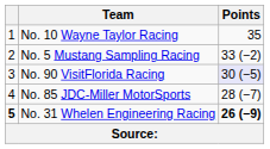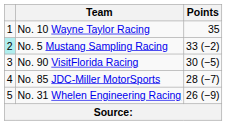No. 5 Mustang Sampling Racing | column 1: no background -> paleturquoise background
No. 90 VisitFlorida Racing | Points: lavender background -> no background
No. 31 Whelen Engineering Racing | column 1: bold -> normal
No. 31 Whelen Engineering Racing | Points: bold -> normal
